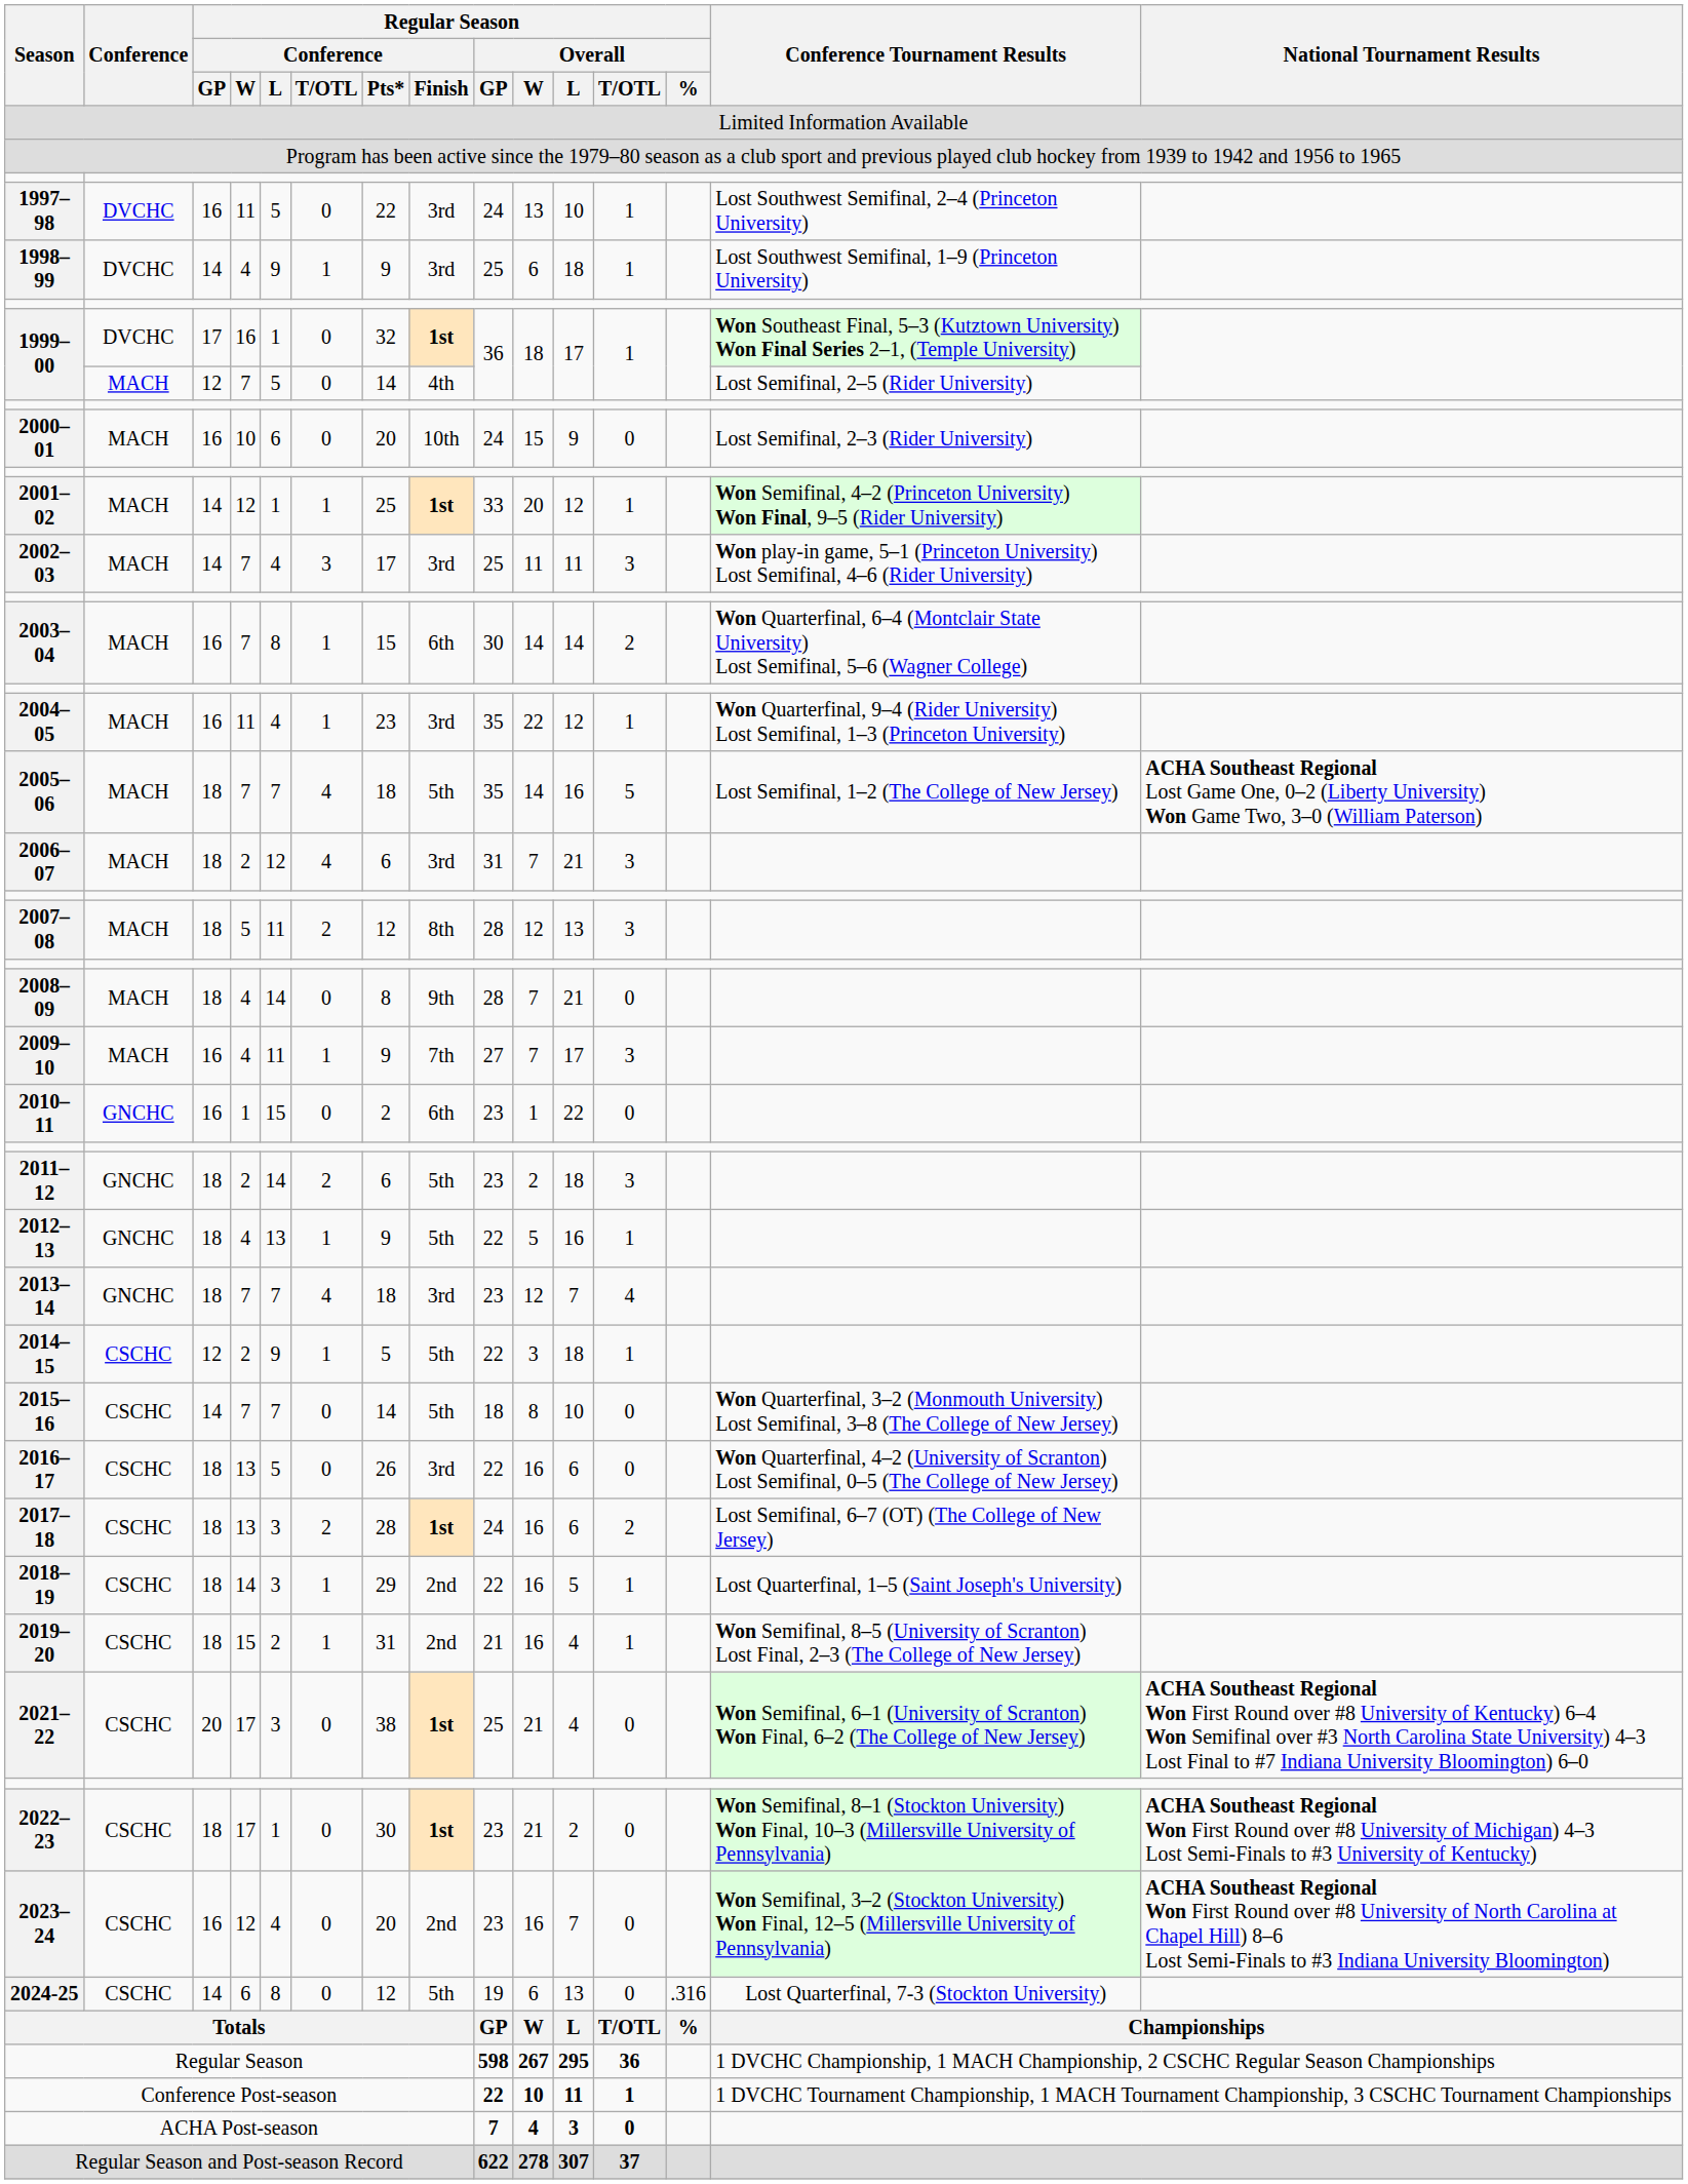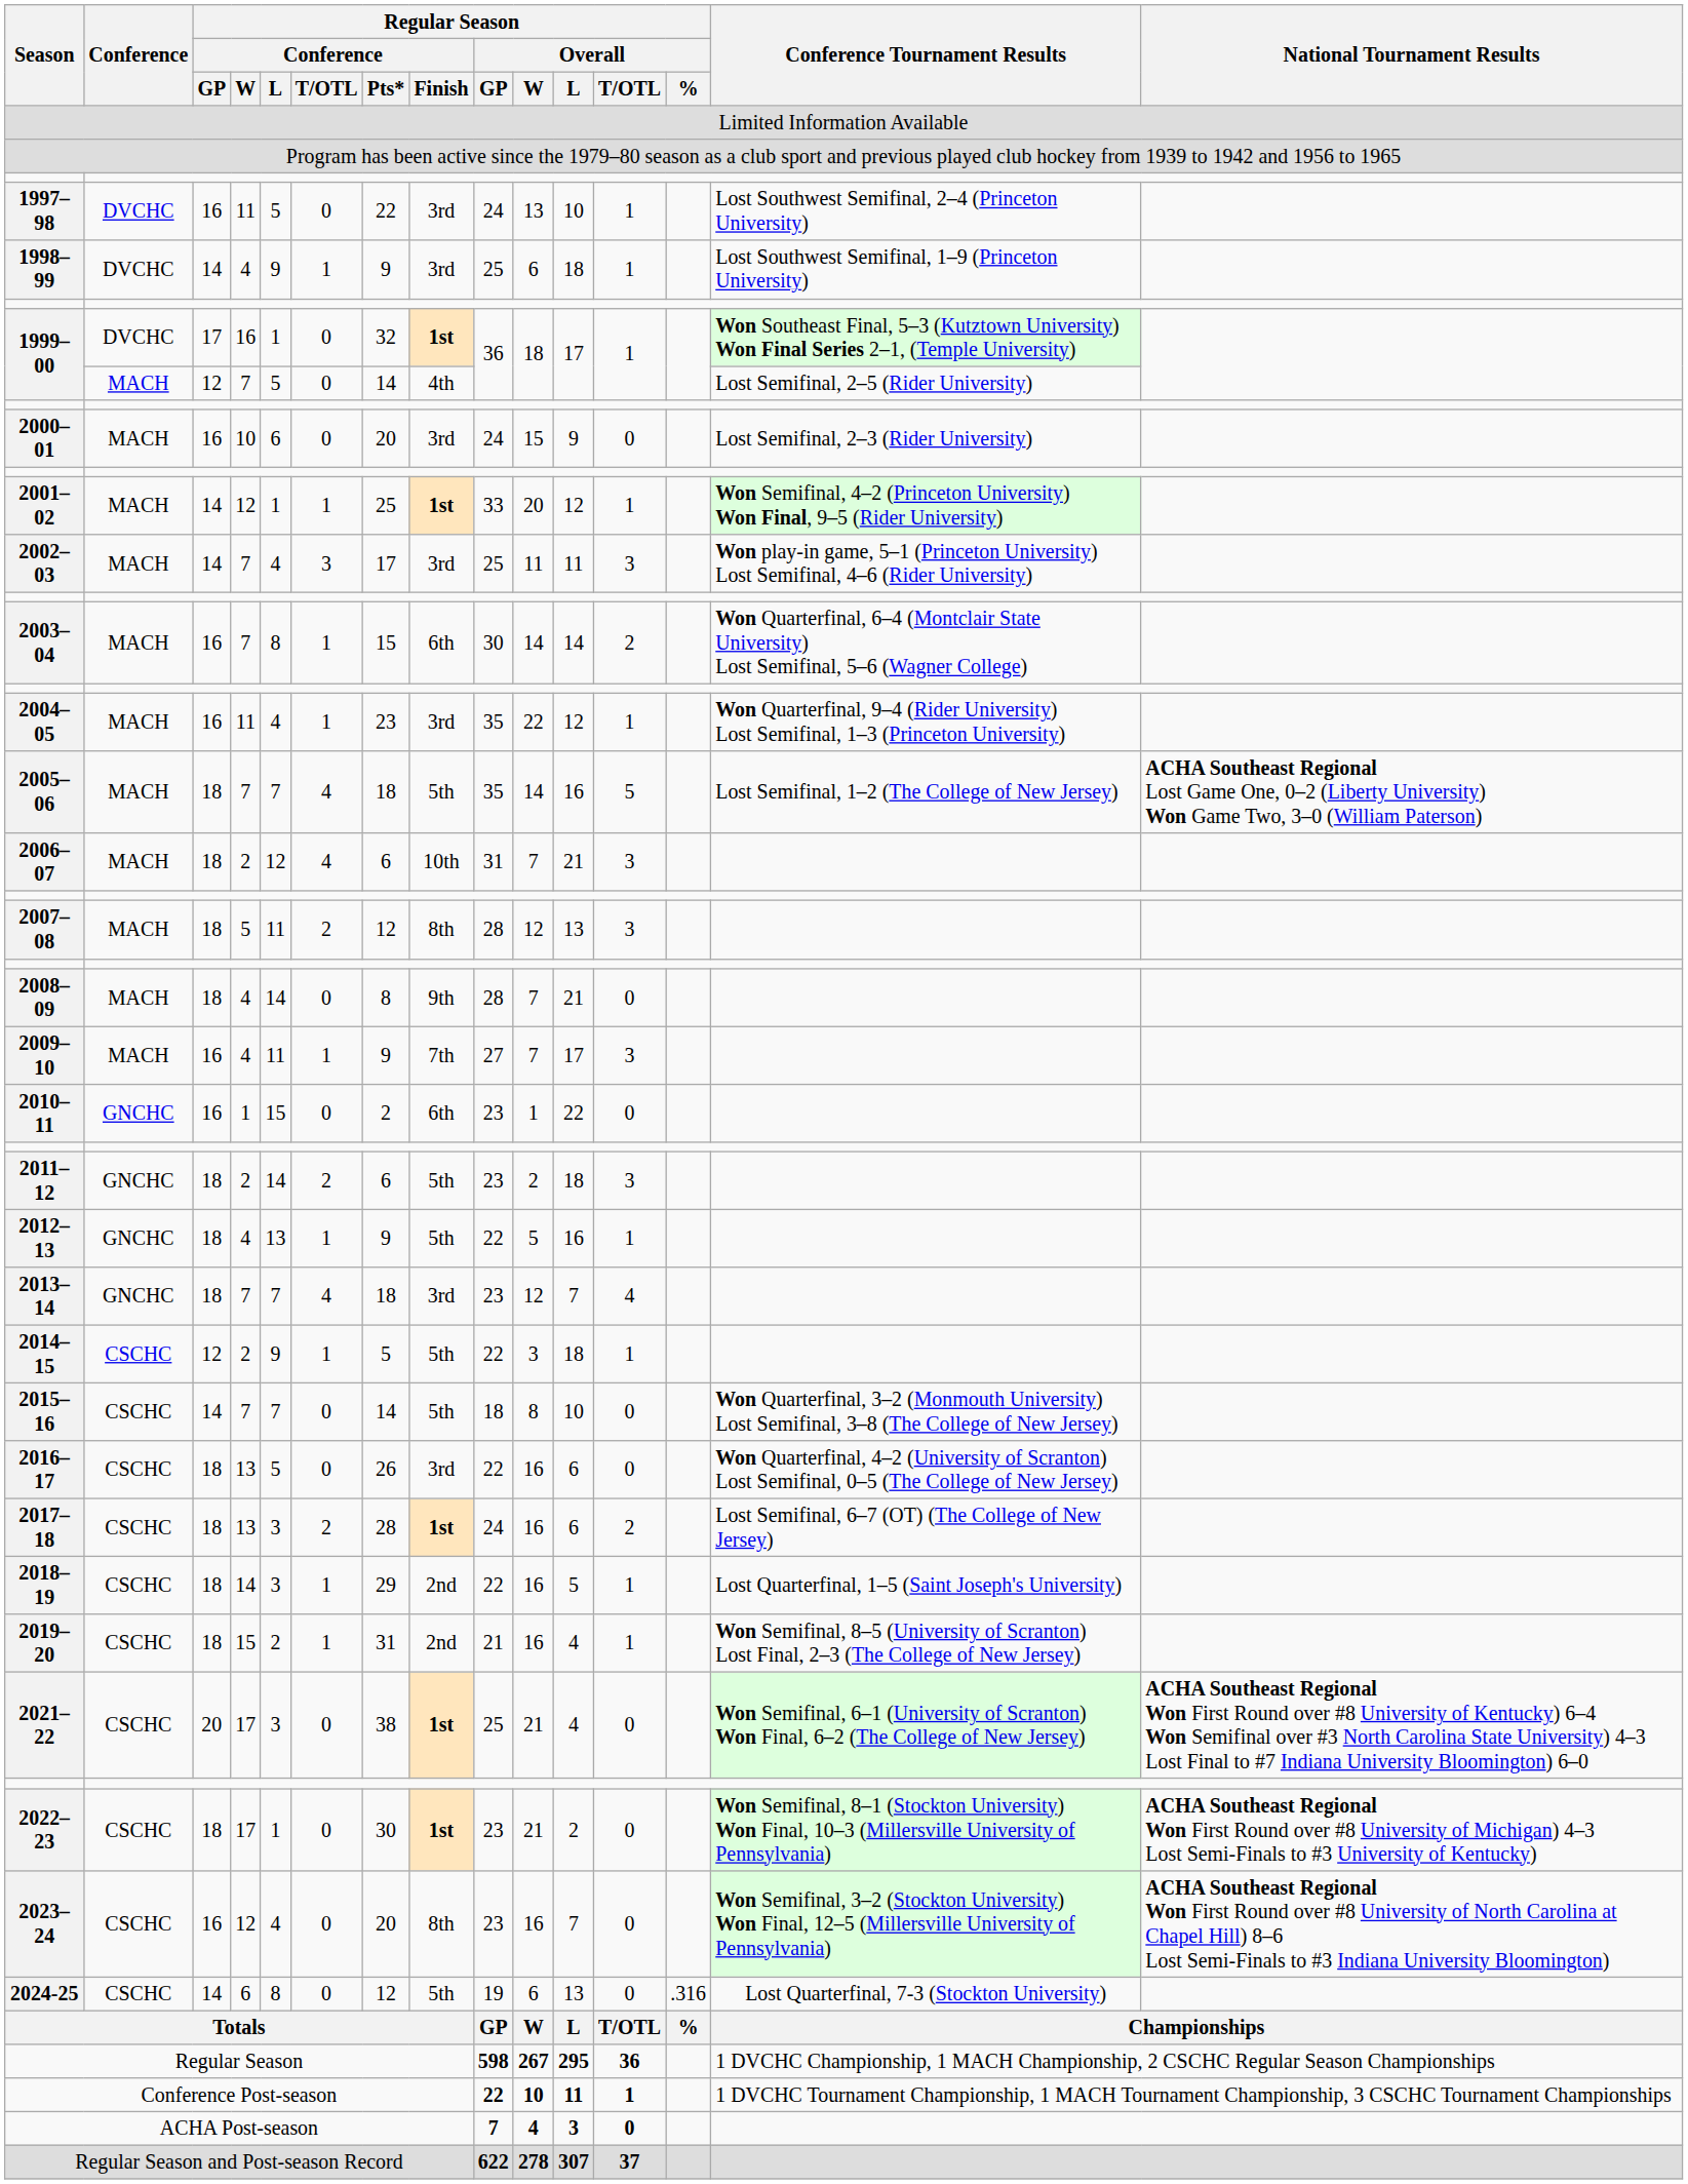2000–01 | Regular Season / Conference / Finish: 10th -> 3rd
2006–07 | Regular Season / Conference / Finish: 3rd -> 10th
2023–24 | Regular Season / Conference / Finish: 2nd -> 8th
